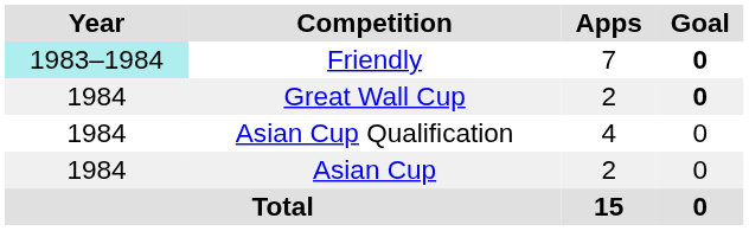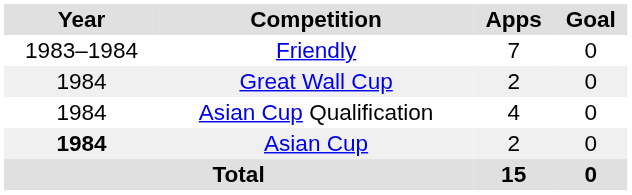Friendly | Year: paleturquoise background -> no background
Friendly | Goal: bold -> normal
Great Wall Cup | Goal: bold -> normal
Asian Cup | Year: normal -> bold
